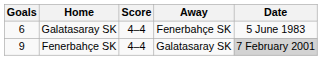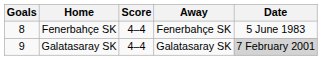row 2 | Goals: 6 -> 8
row 2 | Home: Galatasaray SK -> Fenerbahçe SK
row 3 | Home: Fenerbahçe SK -> Galatasaray SK
